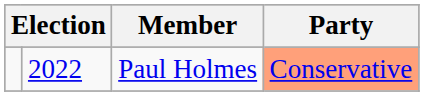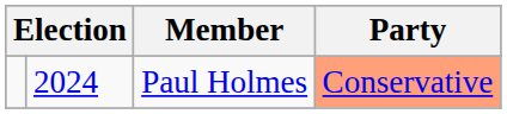Paul Holmes | column 2: 2022 -> 2024
